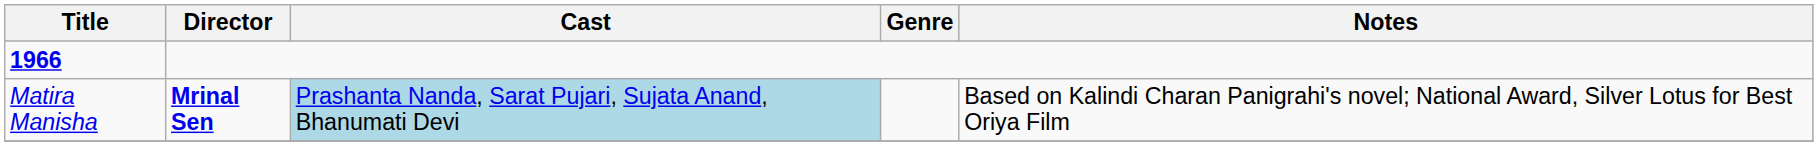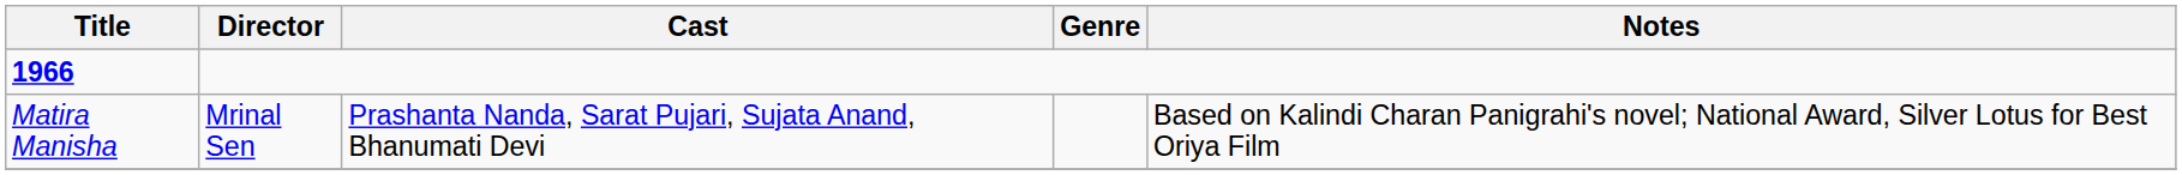Matira Manisha | Director: bold -> normal
Matira Manisha | Cast: lightblue background -> no background
